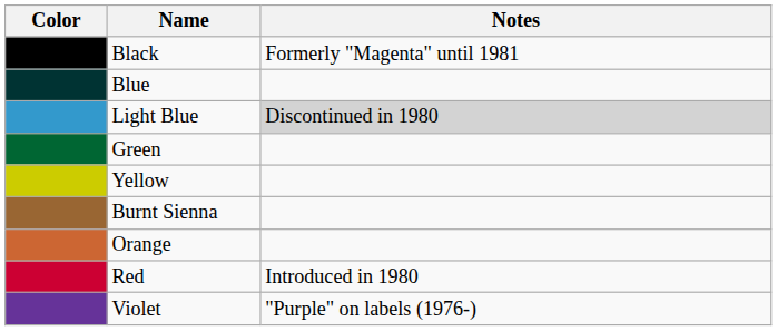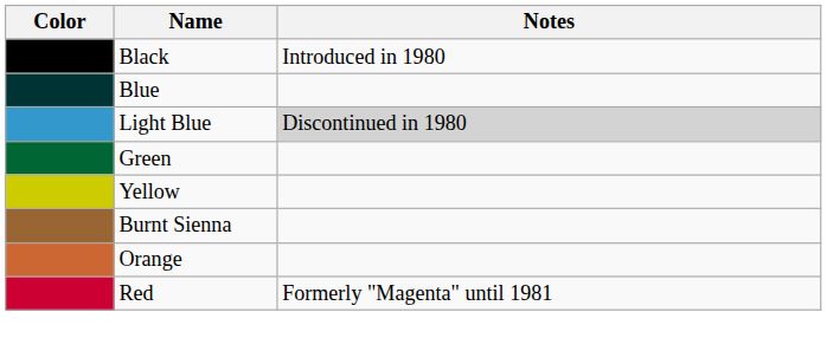Black | Notes: Formerly "Magenta" until 1981 -> Introduced in 1980
Red | Notes: Introduced in 1980 -> Formerly "Magenta" until 1981
- row: Violet | "Purple" on labels (1976-)
